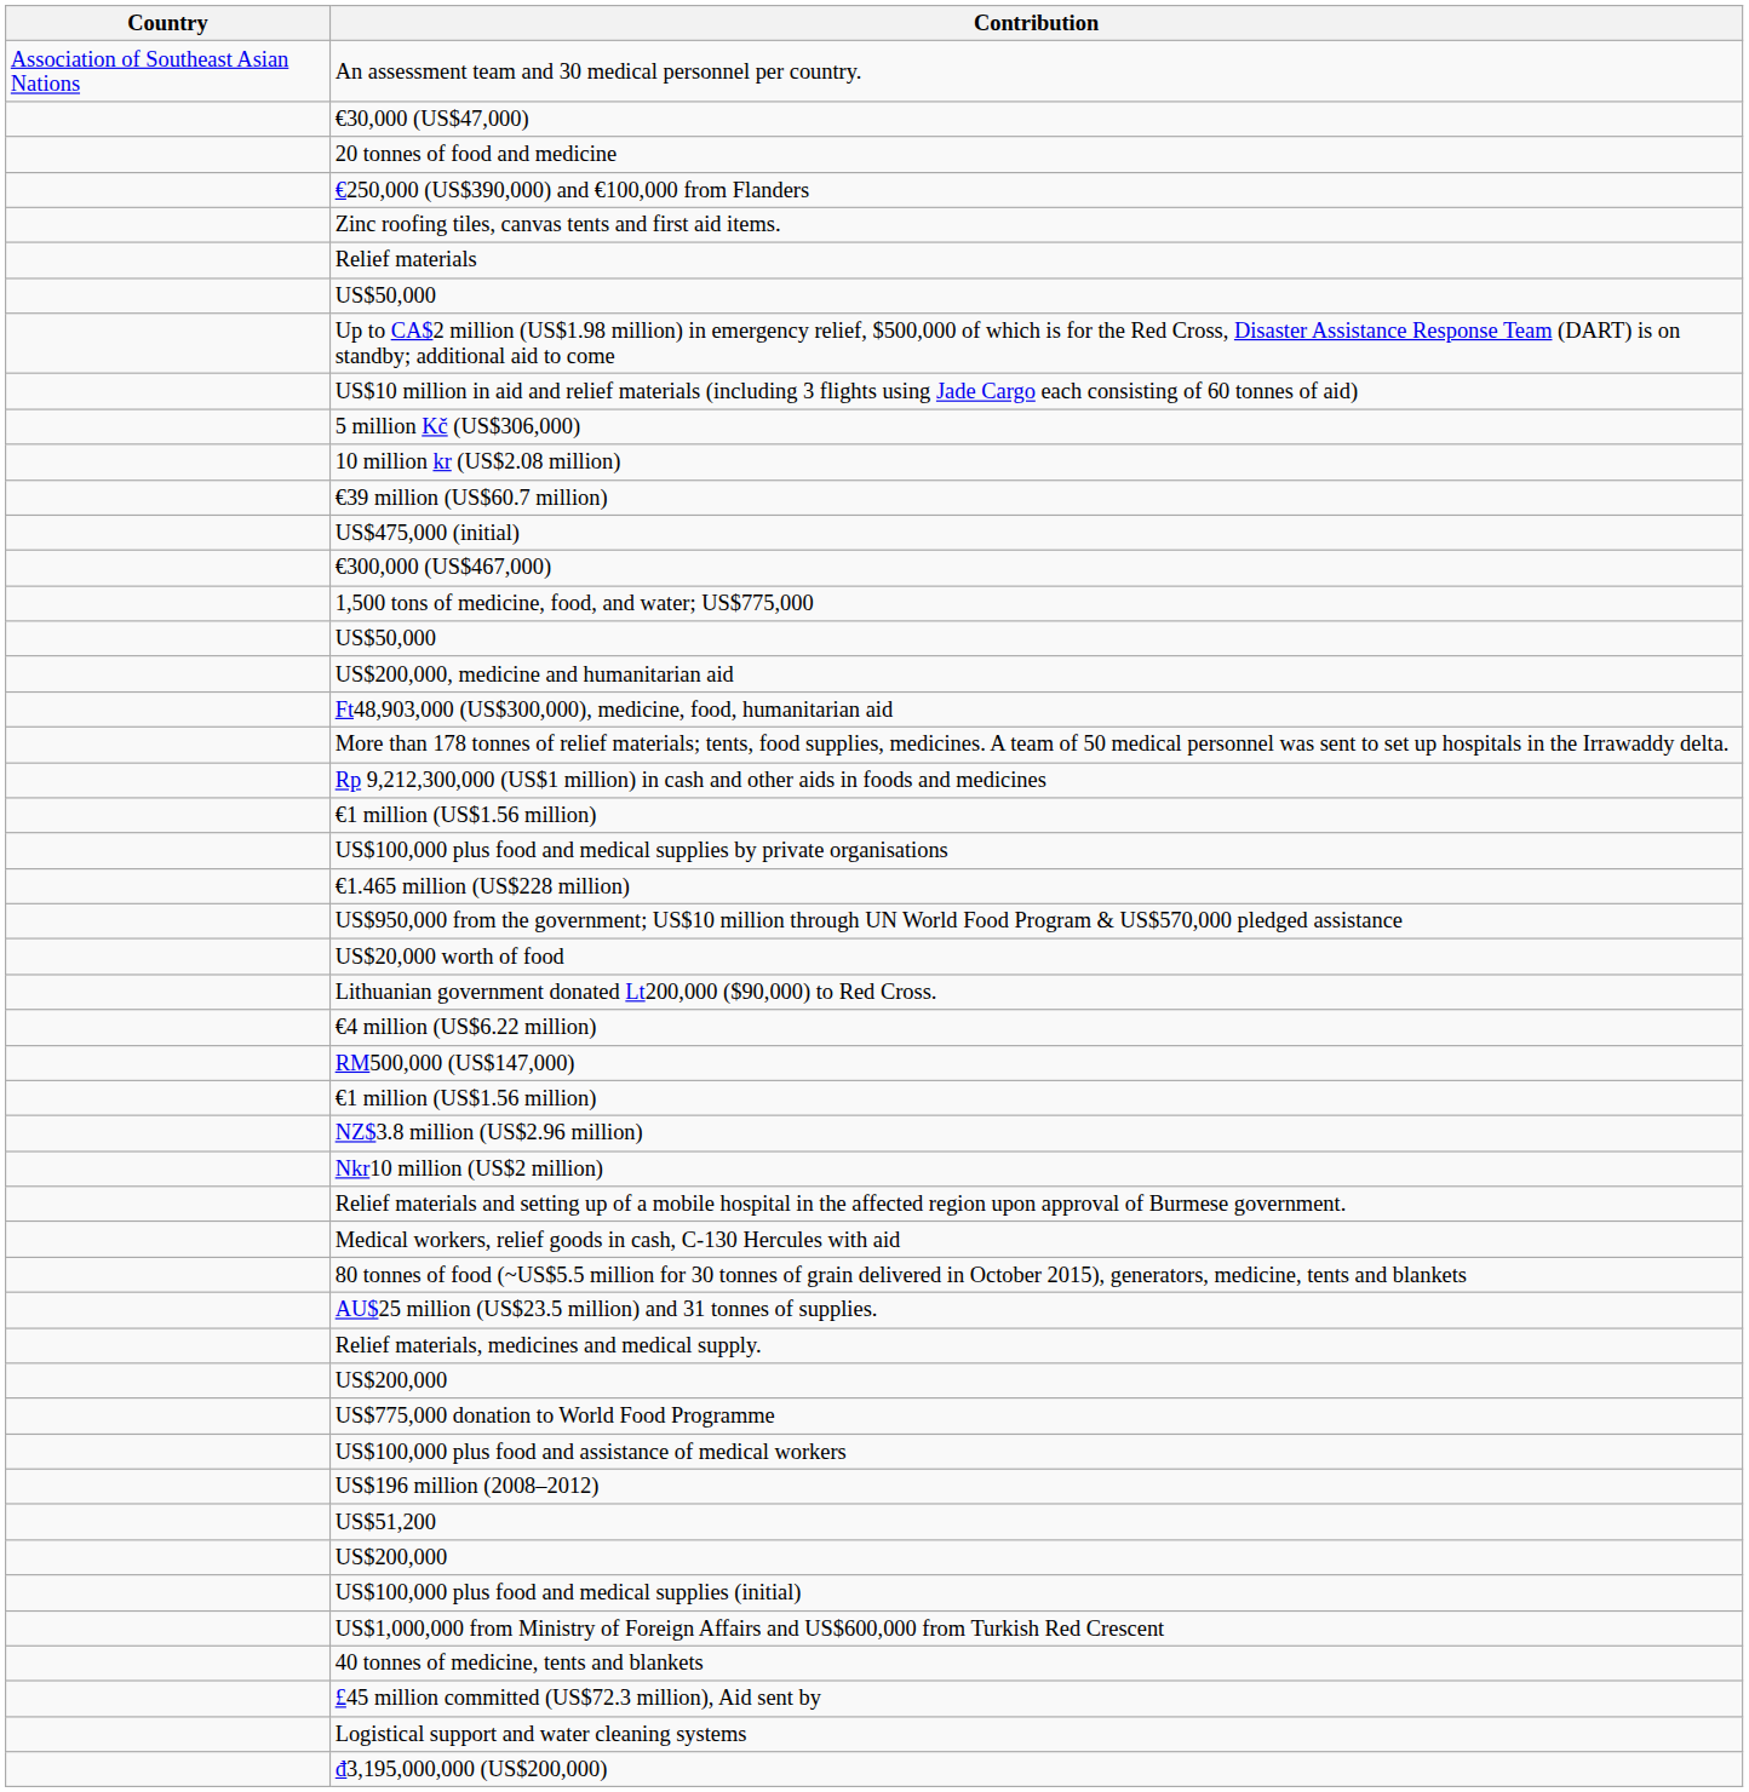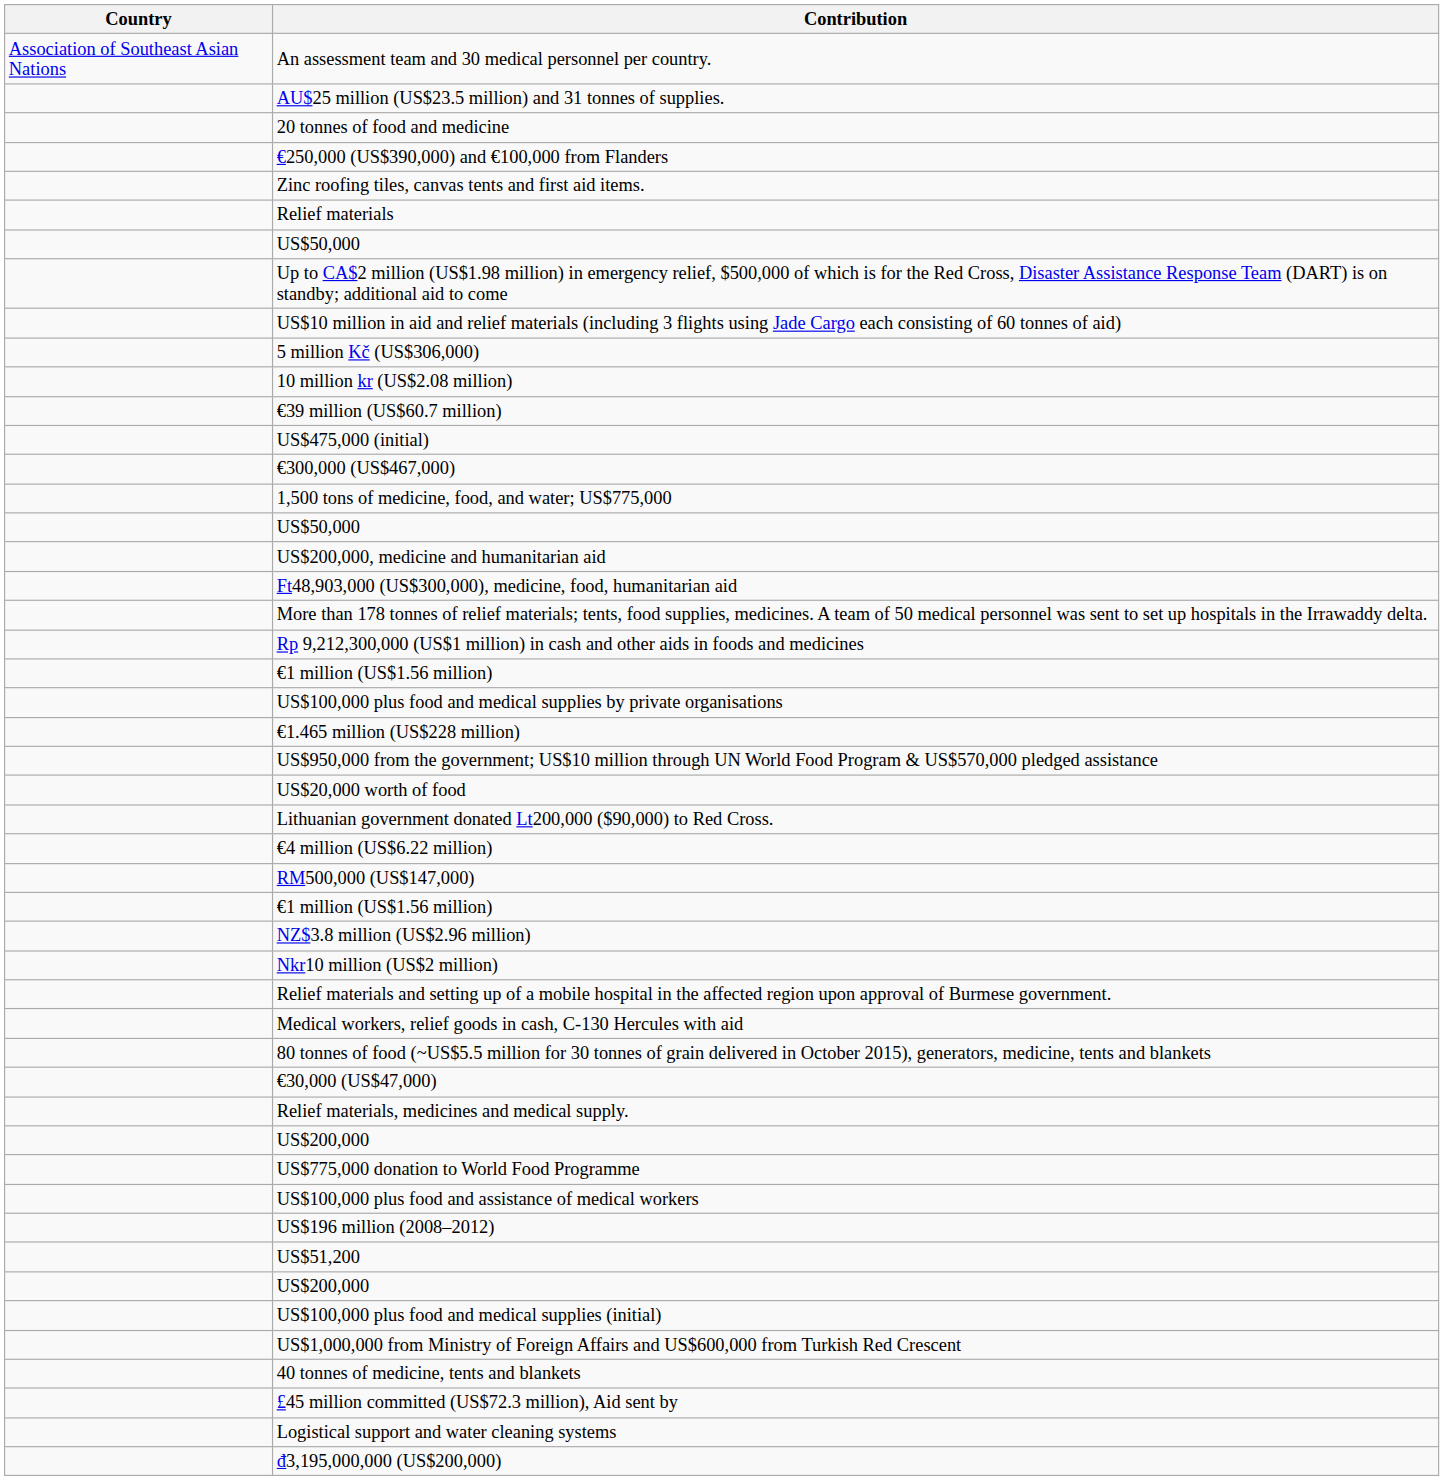row 3 | Contribution: €30,000 (US$47,000) -> AU$25 million (US$23.5 million) and 31 tonnes of supplies.
row 36 | Contribution: AU$25 million (US$23.5 million) and 31 tonnes of supplies. -> €30,000 (US$47,000)
